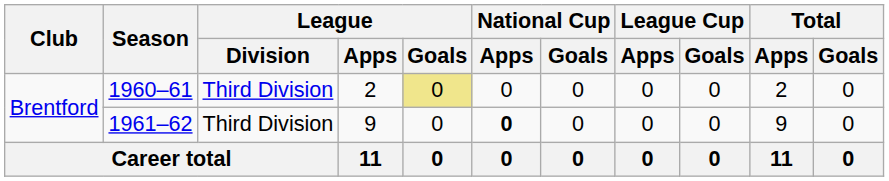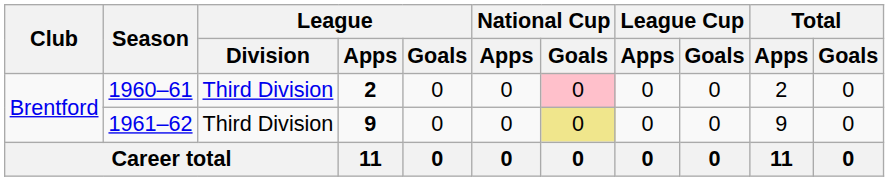1960–61 | League / Apps: normal -> bold
1960–61 | League / Goals: khaki background -> no background
1960–61 | National Cup / Goals: no background -> pink background
1961–62 | League / Apps: normal -> bold
1961–62 | National Cup / Apps: bold -> normal
1961–62 | National Cup / Goals: no background -> khaki background
